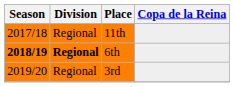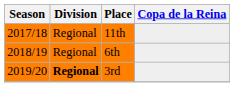6th | Season: bold -> normal
6th | Division: bold -> normal
3rd | Division: normal -> bold
